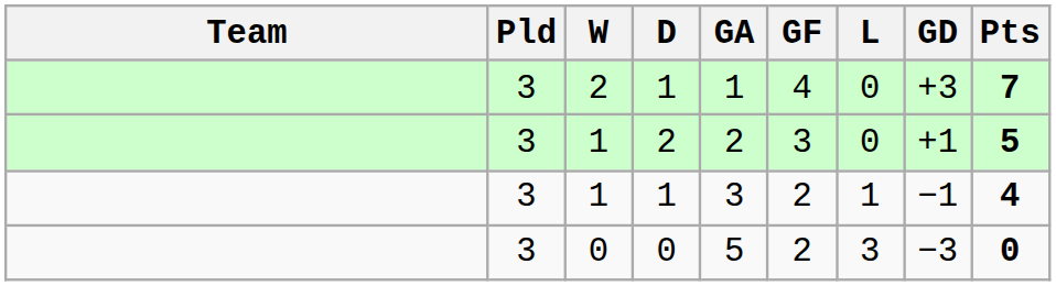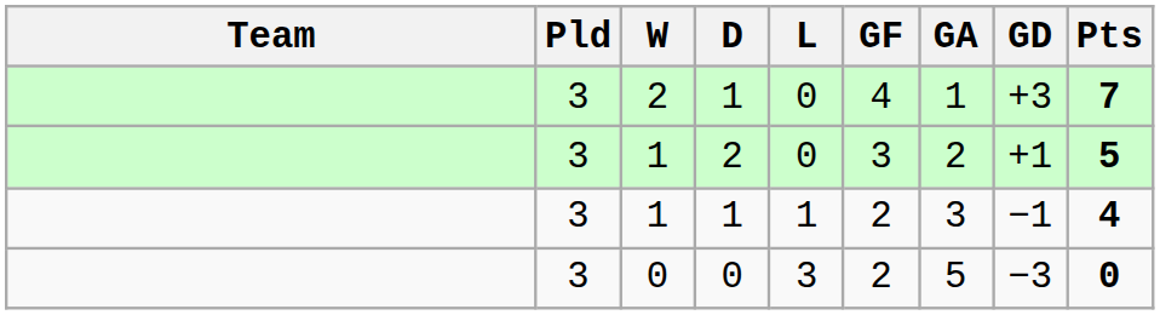columns swapped: L <-> GA
